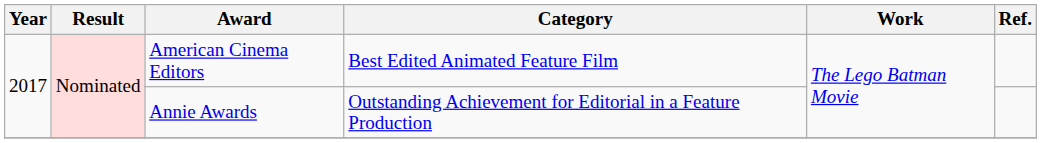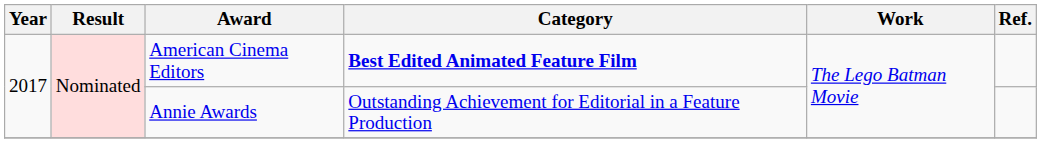American Cinema Editors | Category: normal -> bold
